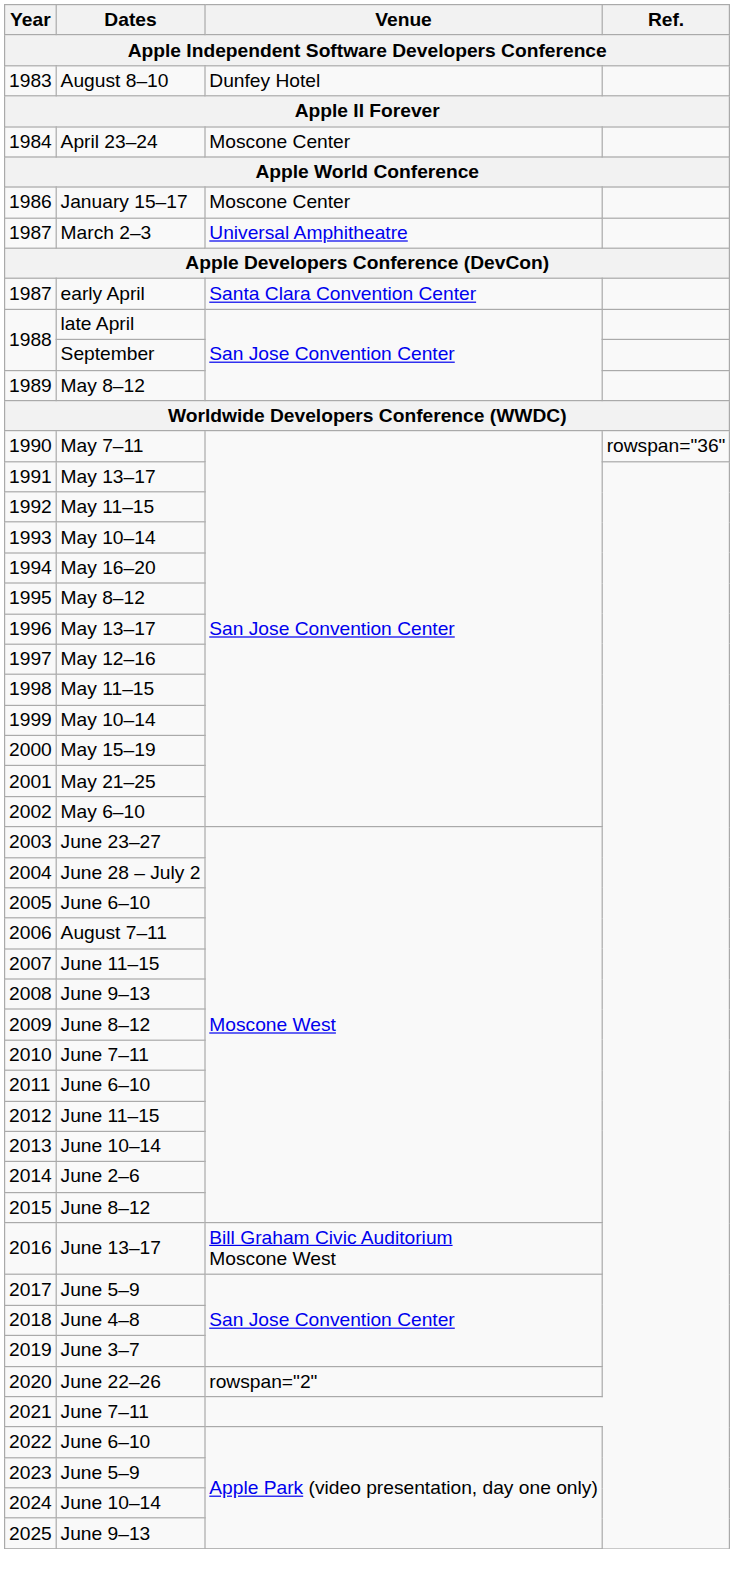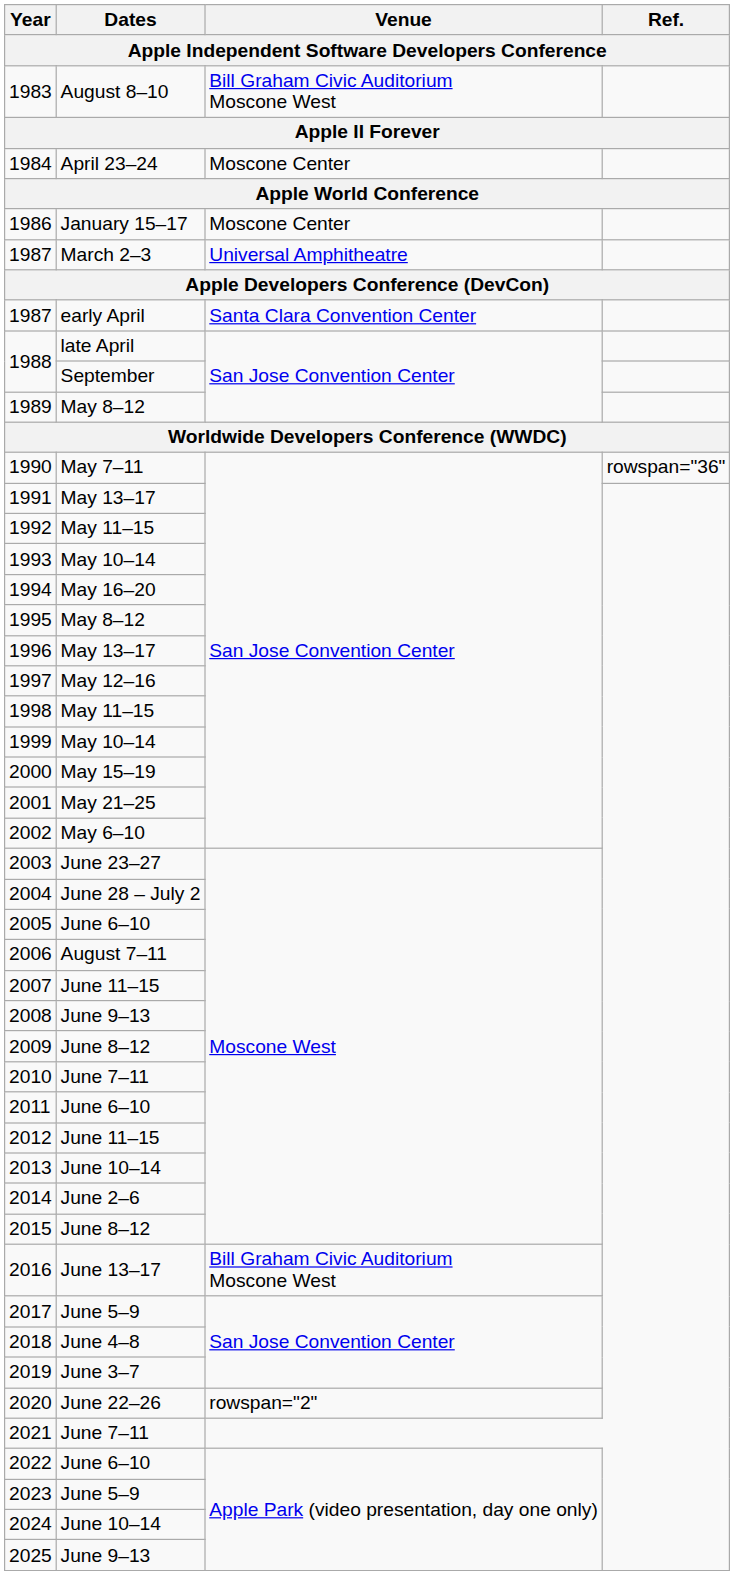1983 | Venue: Dunfey Hotel -> Bill Graham Civic Auditorium Moscone West
